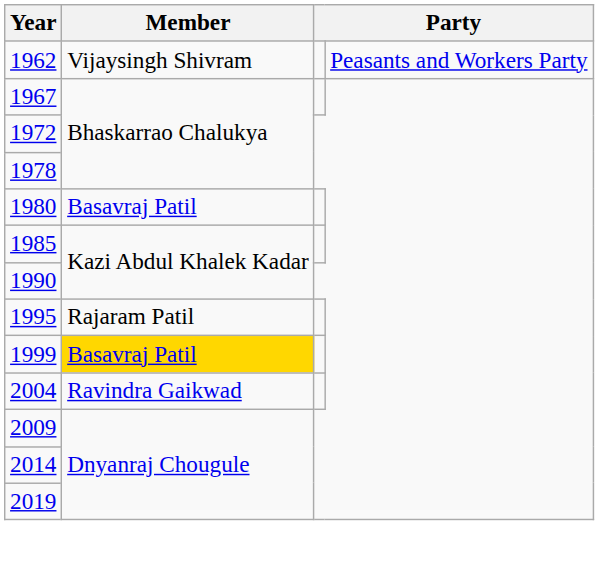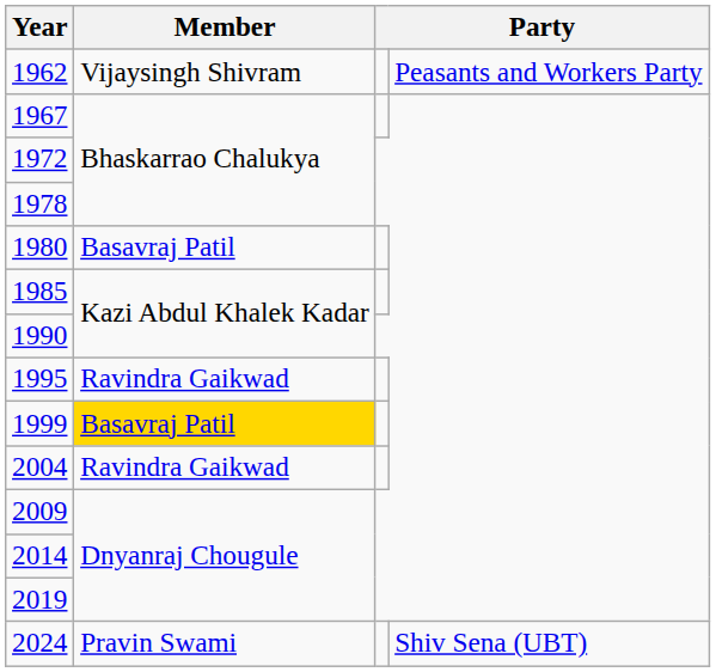1995 | Member: Rajaram Patil -> Ravindra Gaikwad
+ row: 2024 | Pravin Swami | Shiv Sena (UBT)
